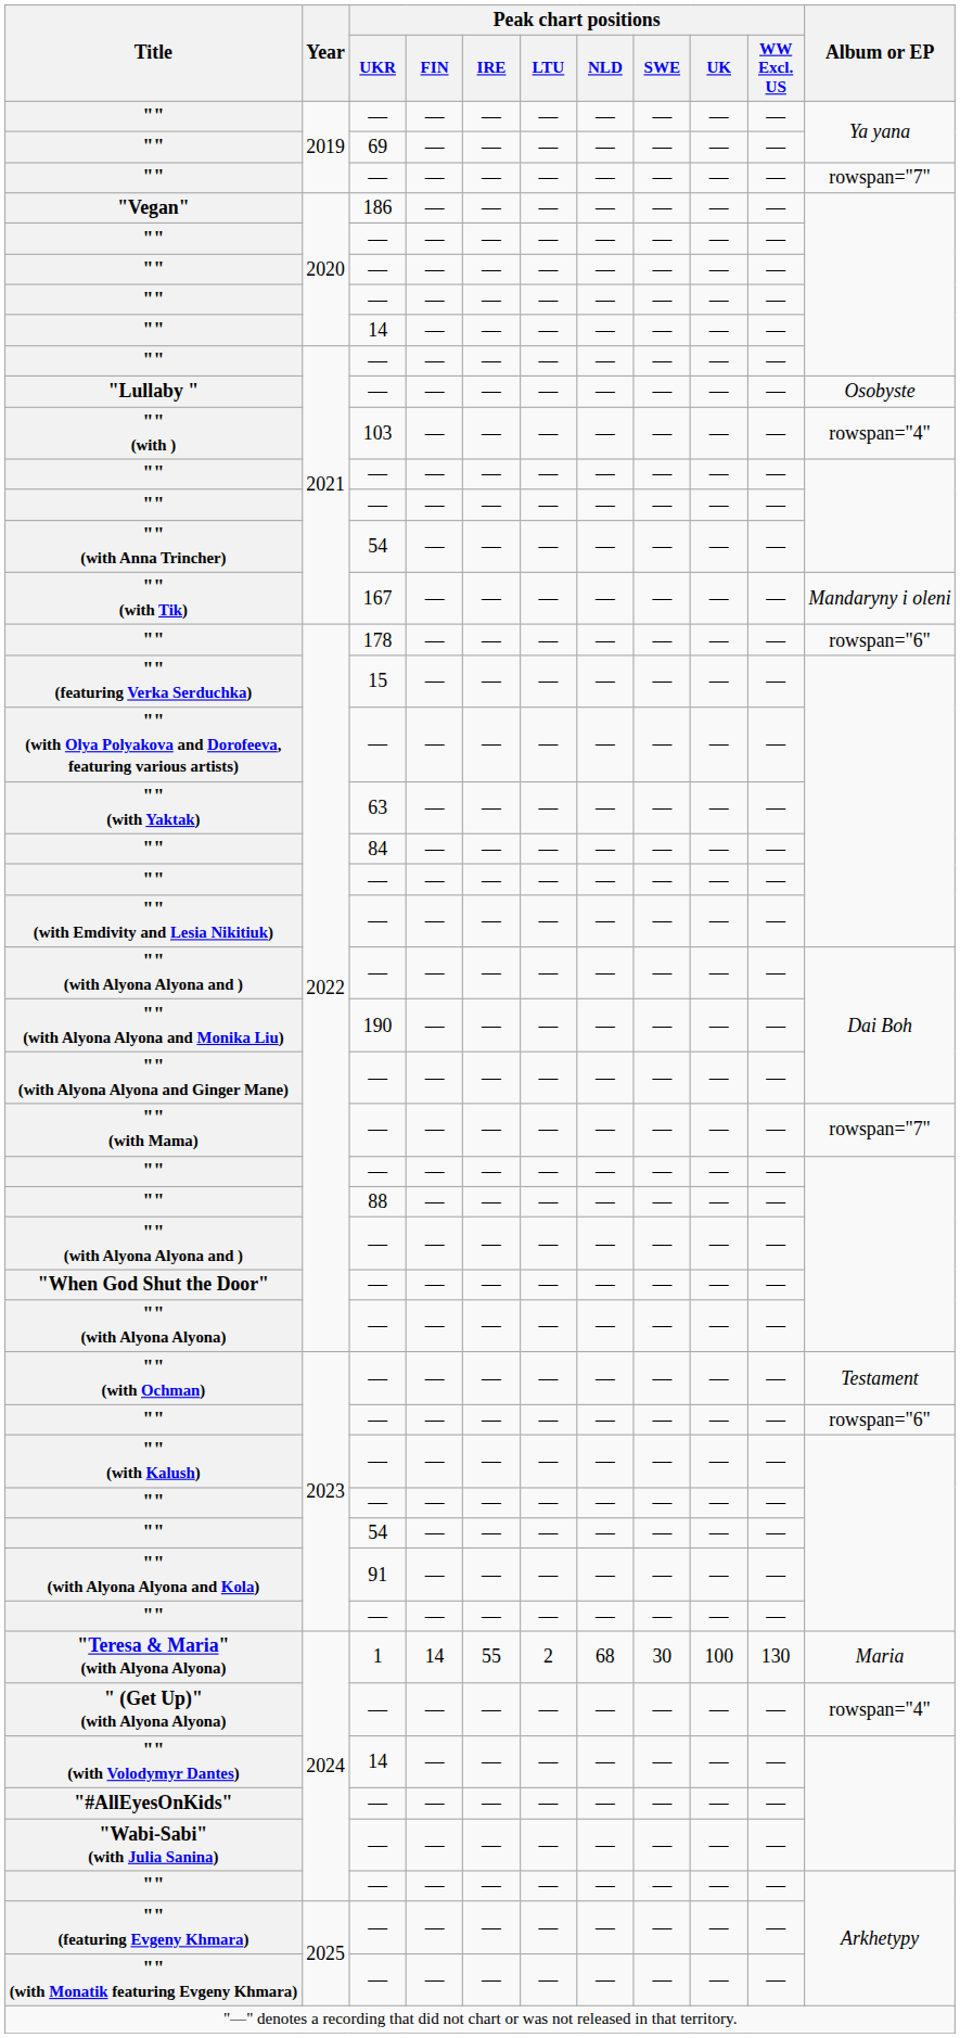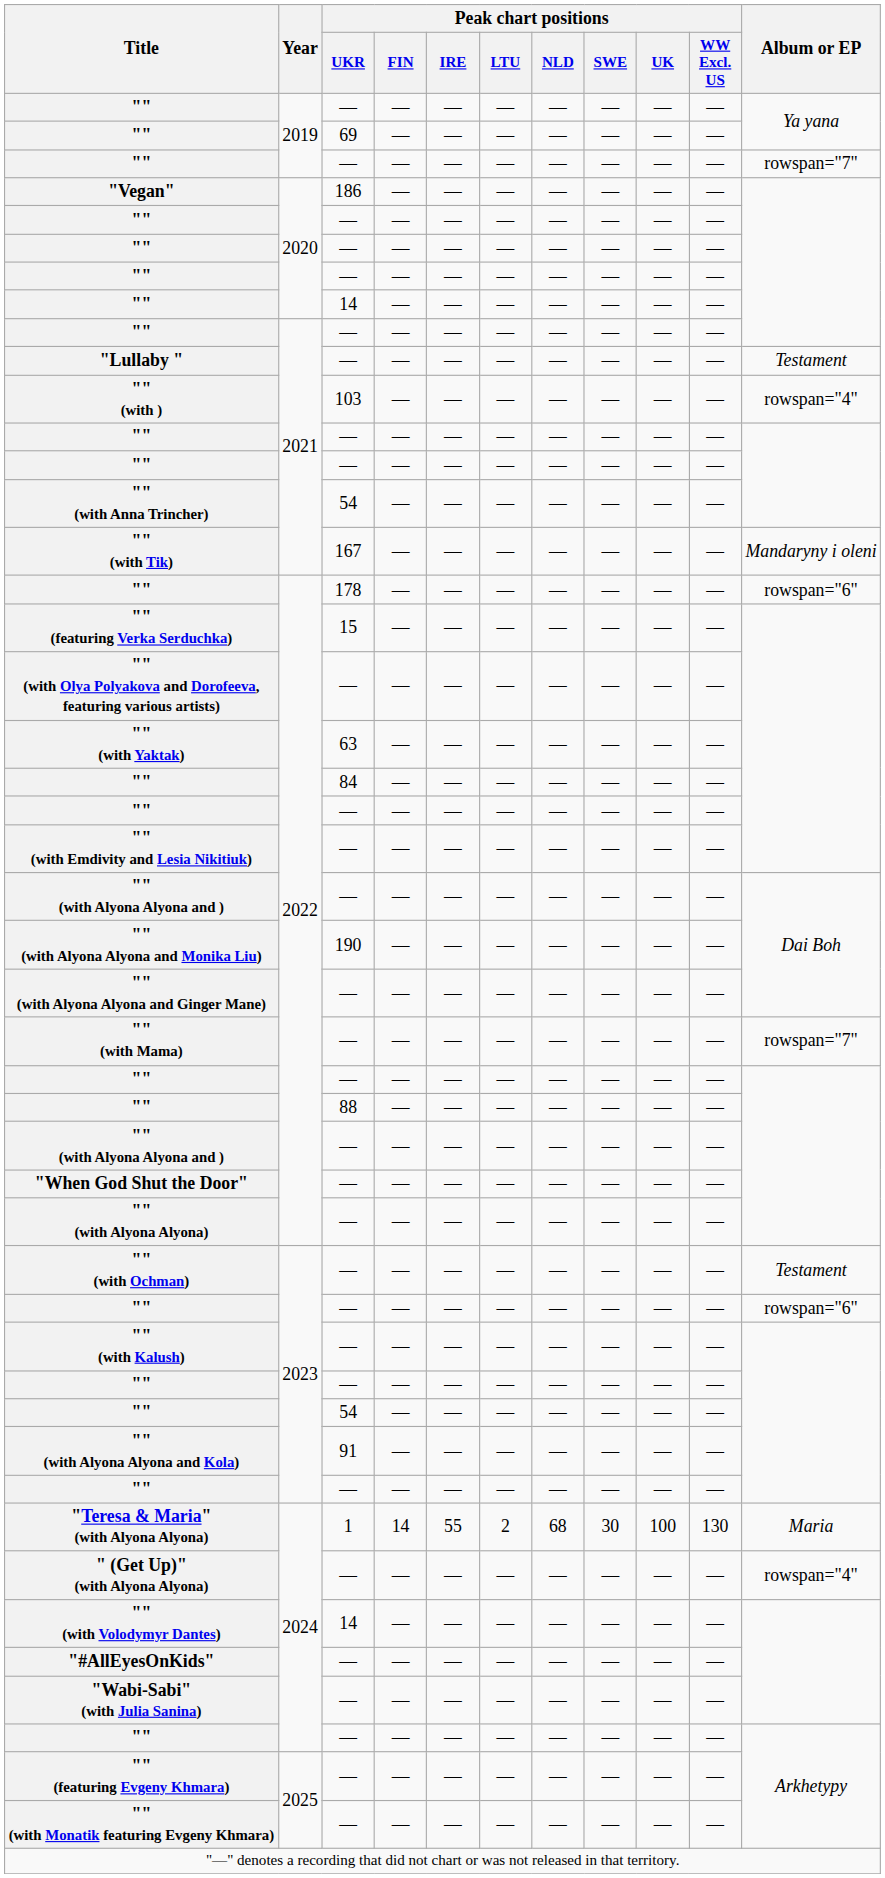"Lullaby " | Album or EP: Osobyste -> Testament
